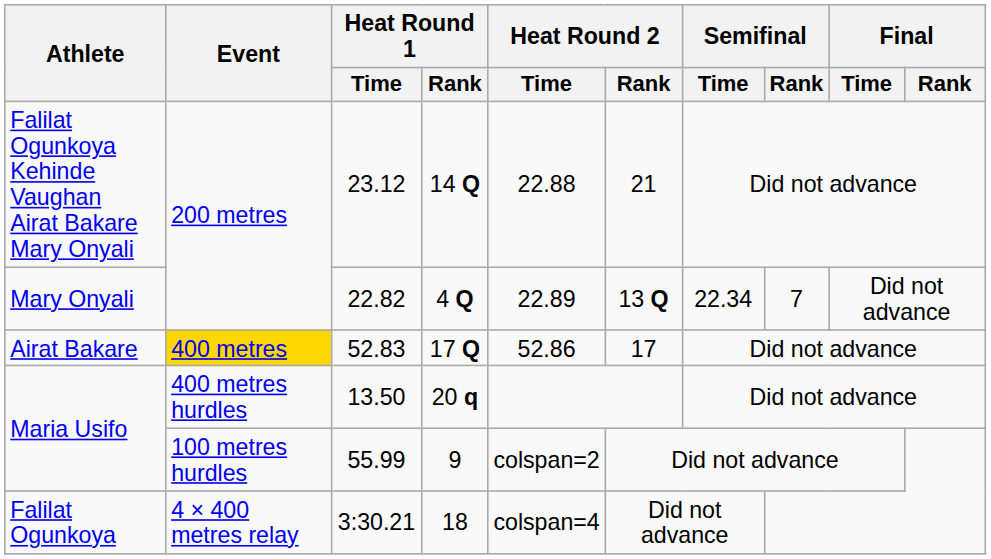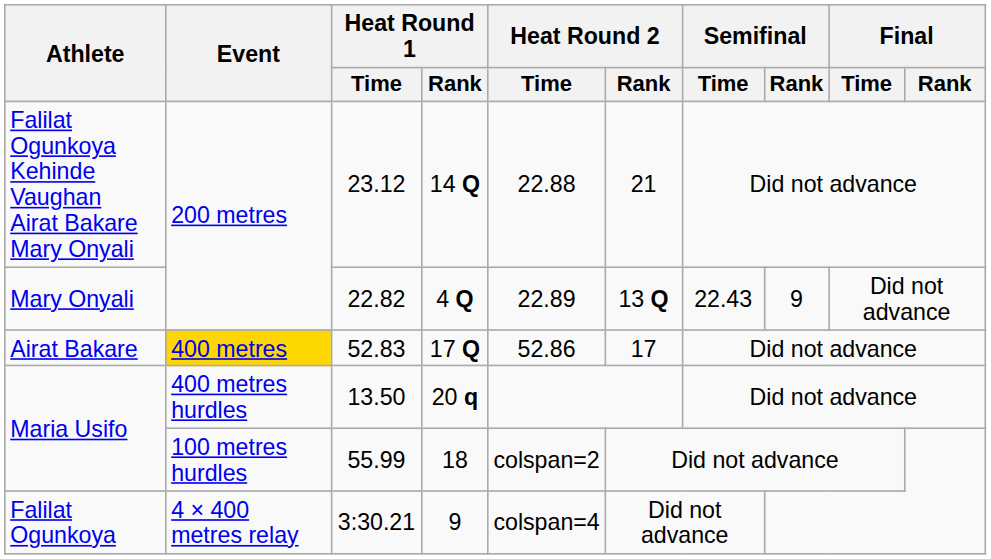22.82 | Semifinal / Time: 22.34 -> 22.43
22.82 | Semifinal / Rank: 7 -> 9
55.99 | Heat Round 1 / Rank: 9 -> 18
3:30.21 | Heat Round 1 / Rank: 18 -> 9
